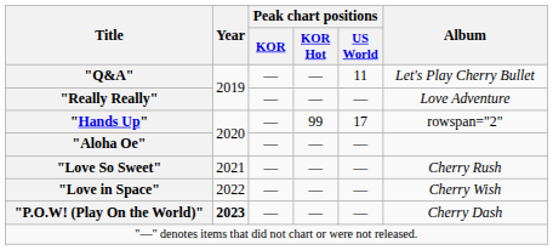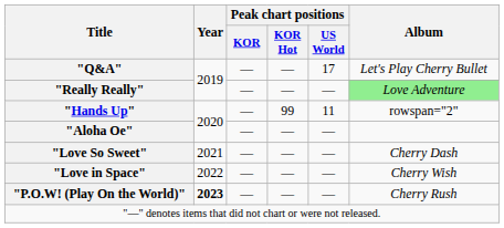"Q&A" | Peak chart positions / US World: 11 -> 17
"Really Really" | Album: no background -> lightgreen background
"Hands Up" | Peak chart positions / US World: 17 -> 11
"Love So Sweet" | Album: Cherry Rush -> Cherry Dash
"P.O.W! (Play On the World)" | Album: Cherry Dash -> Cherry Rush
